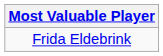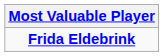row 2 | column 1: normal -> bold
